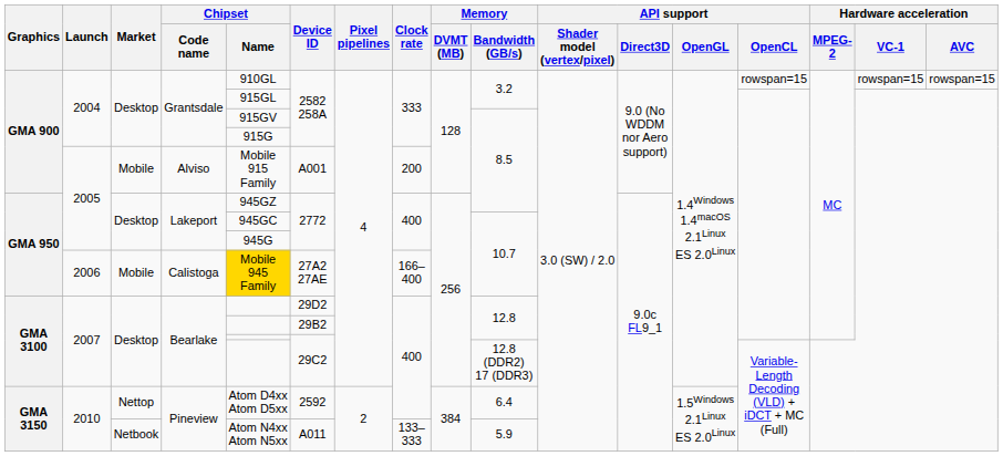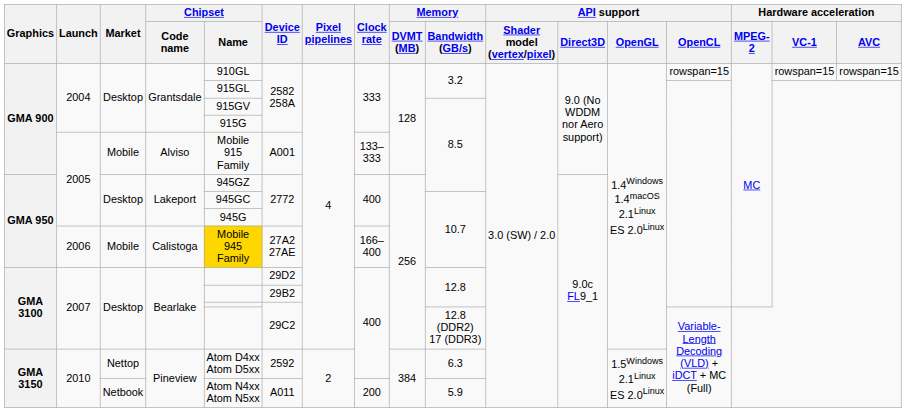Alviso | Clock rate: 200 -> 133–333
Nettop / Pineview | Memory / Bandwidth (GB/s): 6.4 -> 6.3
Netbook / Pineview | Clock rate: 133–333 -> 200
